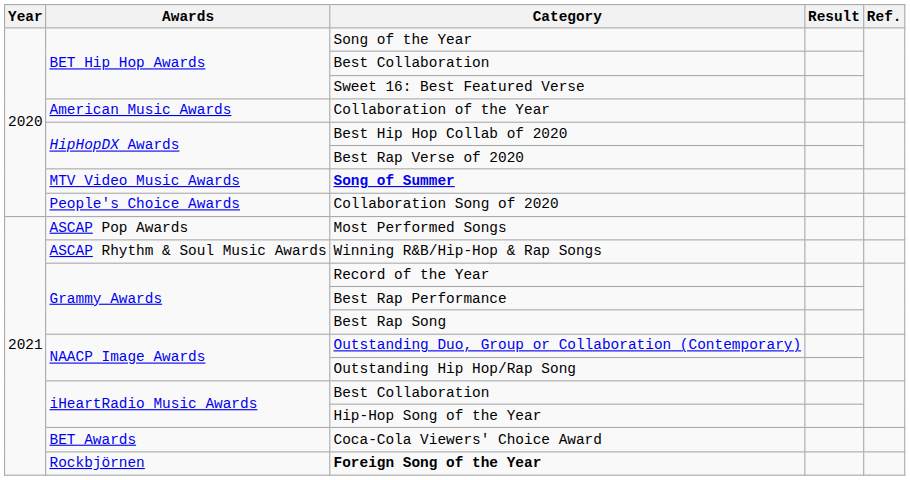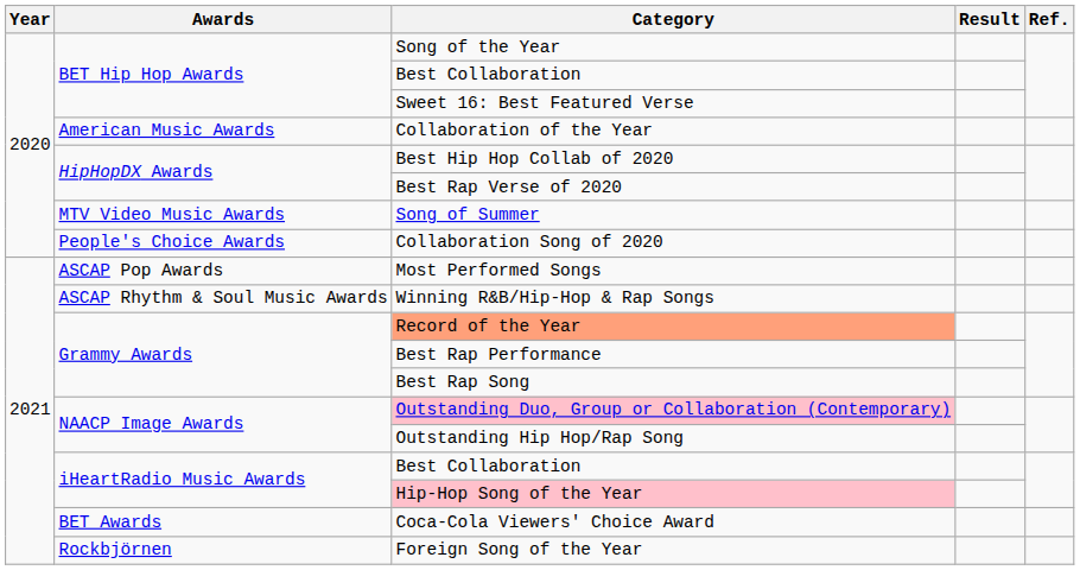Song of Summer | Category: bold -> normal
Record of the Year | Category: no background -> lightsalmon background
Outstanding Duo, Group or Collaboration (Contemporary) | Category: no background -> pink background
Hip-Hop Song of the Year | Category: no background -> pink background
Foreign Song of the Year | Category: bold -> normal
